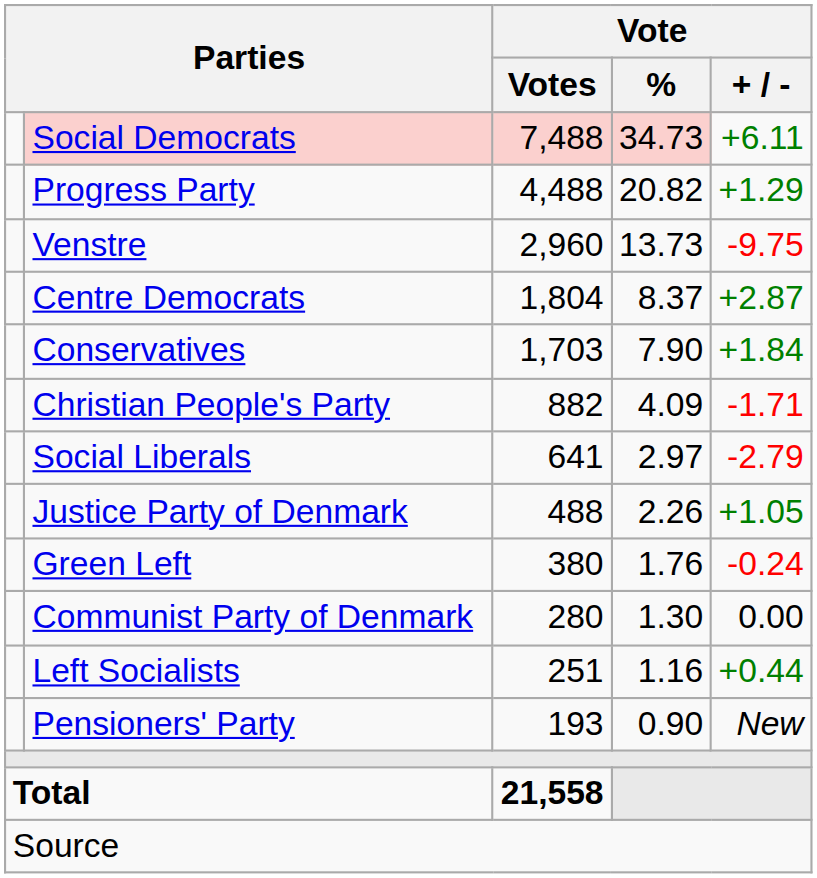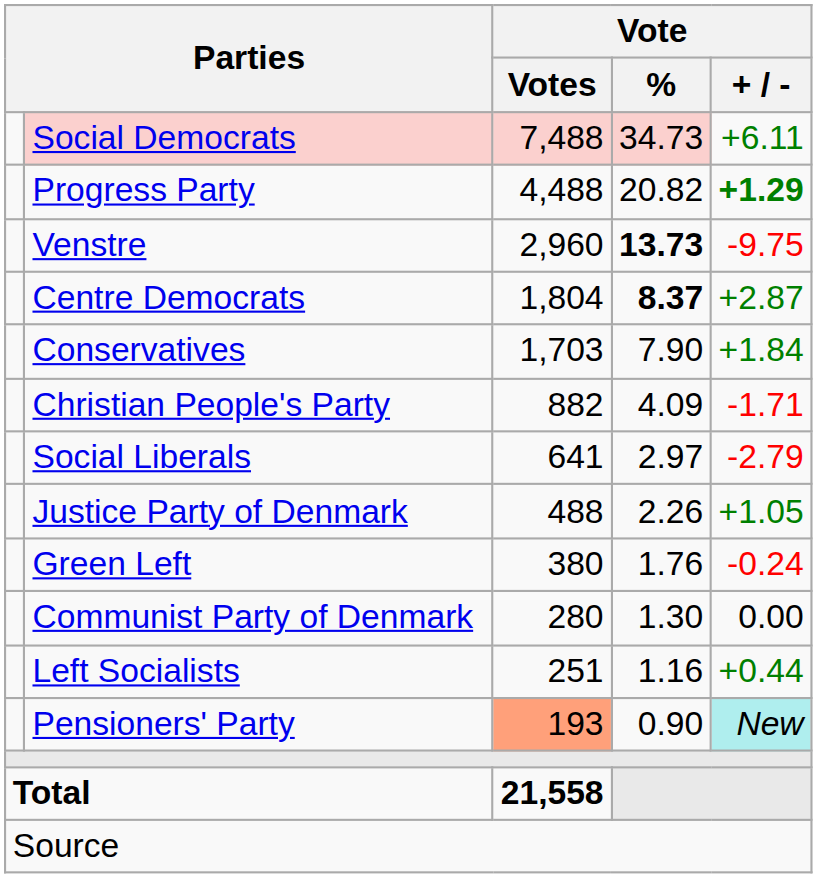Progress Party | Vote / + / -: normal -> bold
Venstre | Vote / %: normal -> bold
Centre Democrats | Vote / %: normal -> bold
Pensioners' Party | Vote / Votes: no background -> lightsalmon background
Pensioners' Party | Vote / + / -: no background -> paleturquoise background
